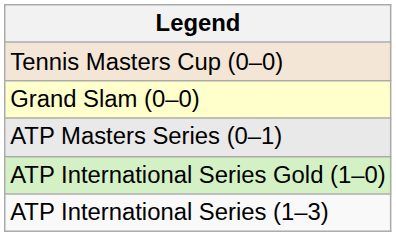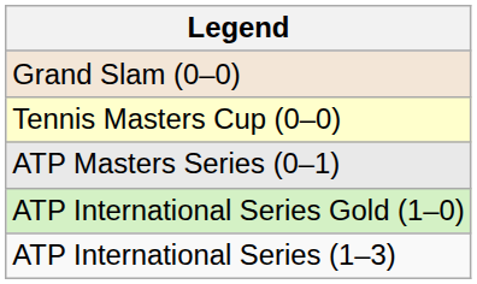row 2 | column 1: Tennis Masters Cup (0–0) -> Grand Slam (0–0)
row 3 | column 1: Grand Slam (0–0) -> Tennis Masters Cup (0–0)
